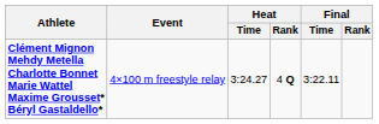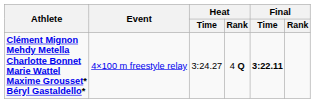row 3 | Final / Time: normal -> bold
